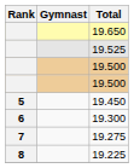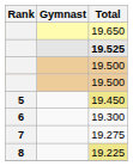19.525 | Total: normal -> bold
19.450 | Total: no background -> khaki background
19.225 | Total: no background -> khaki background
